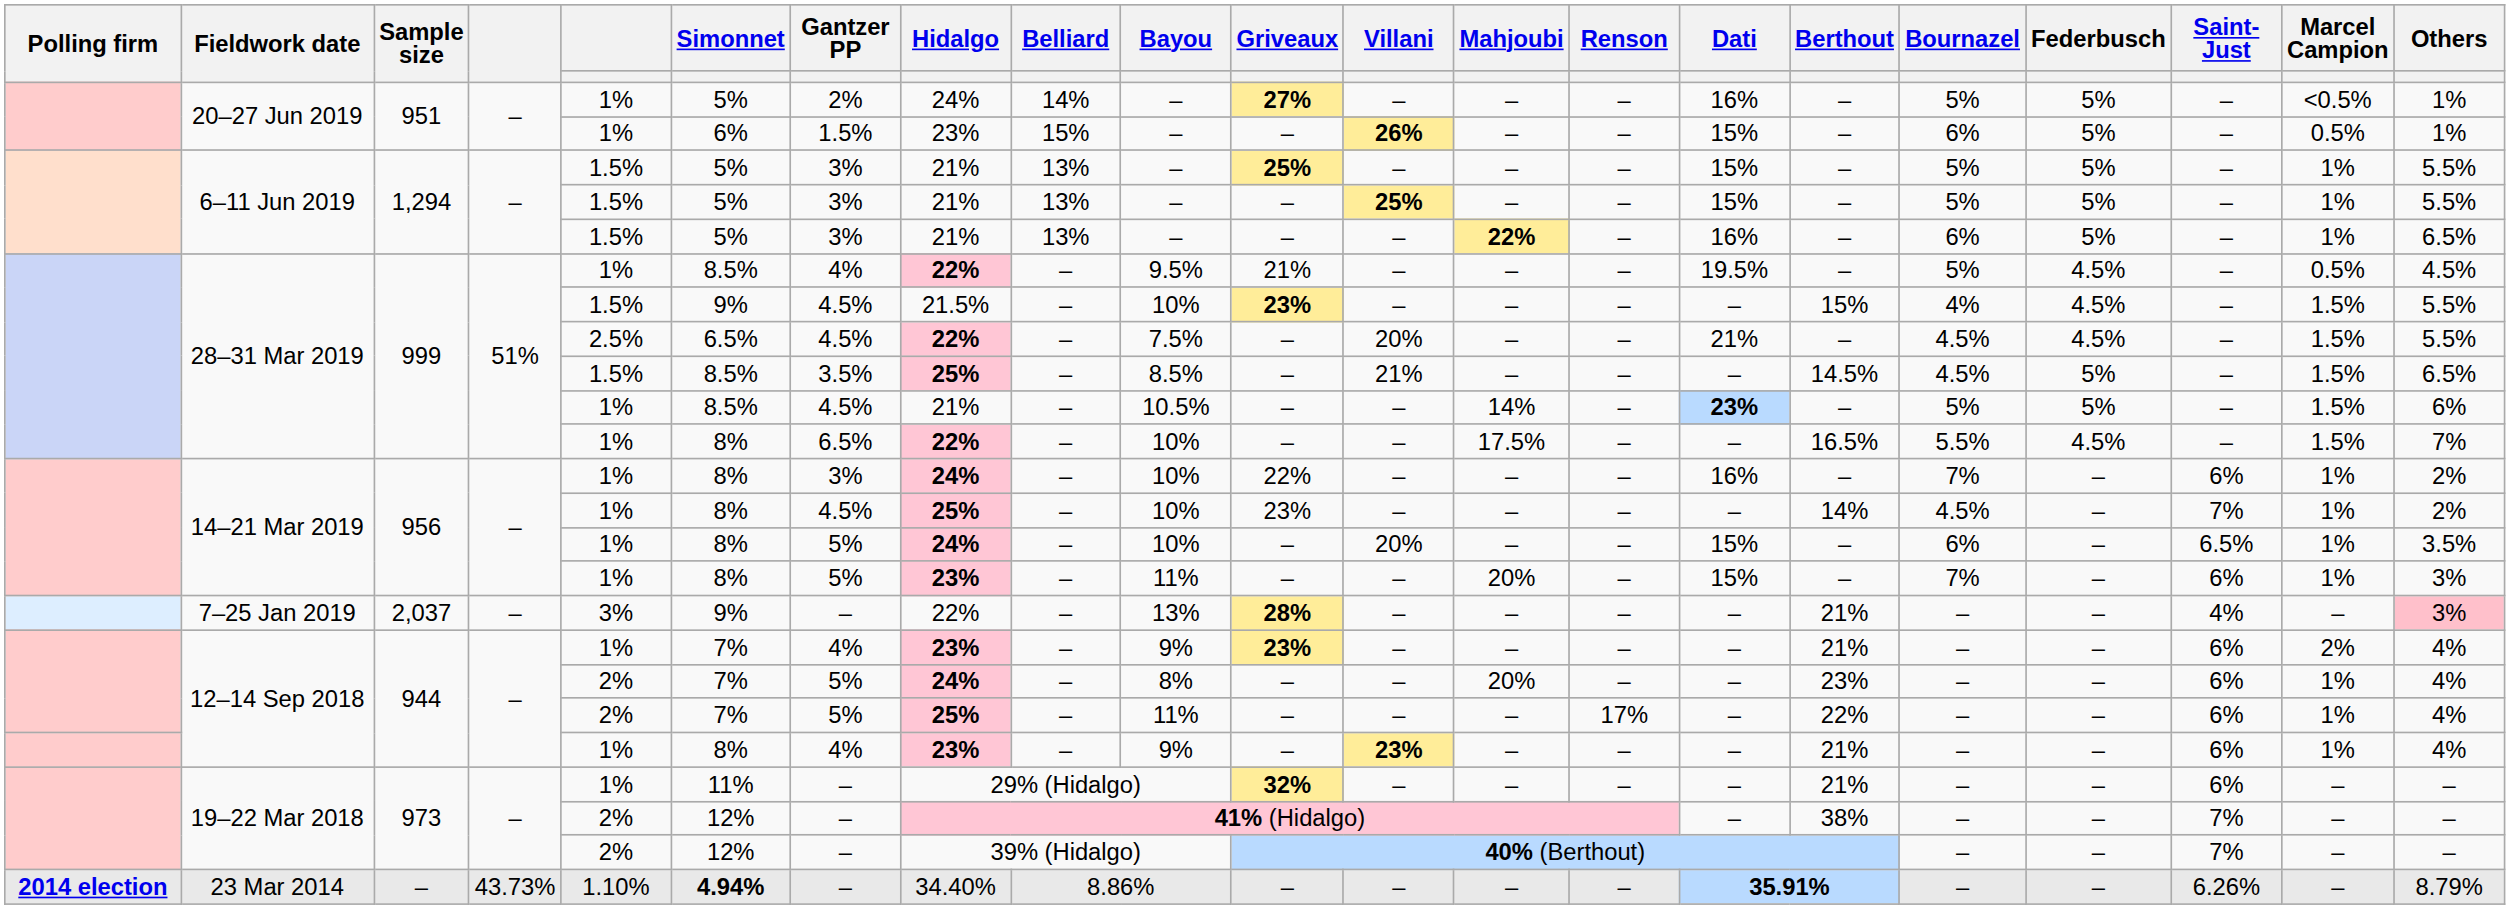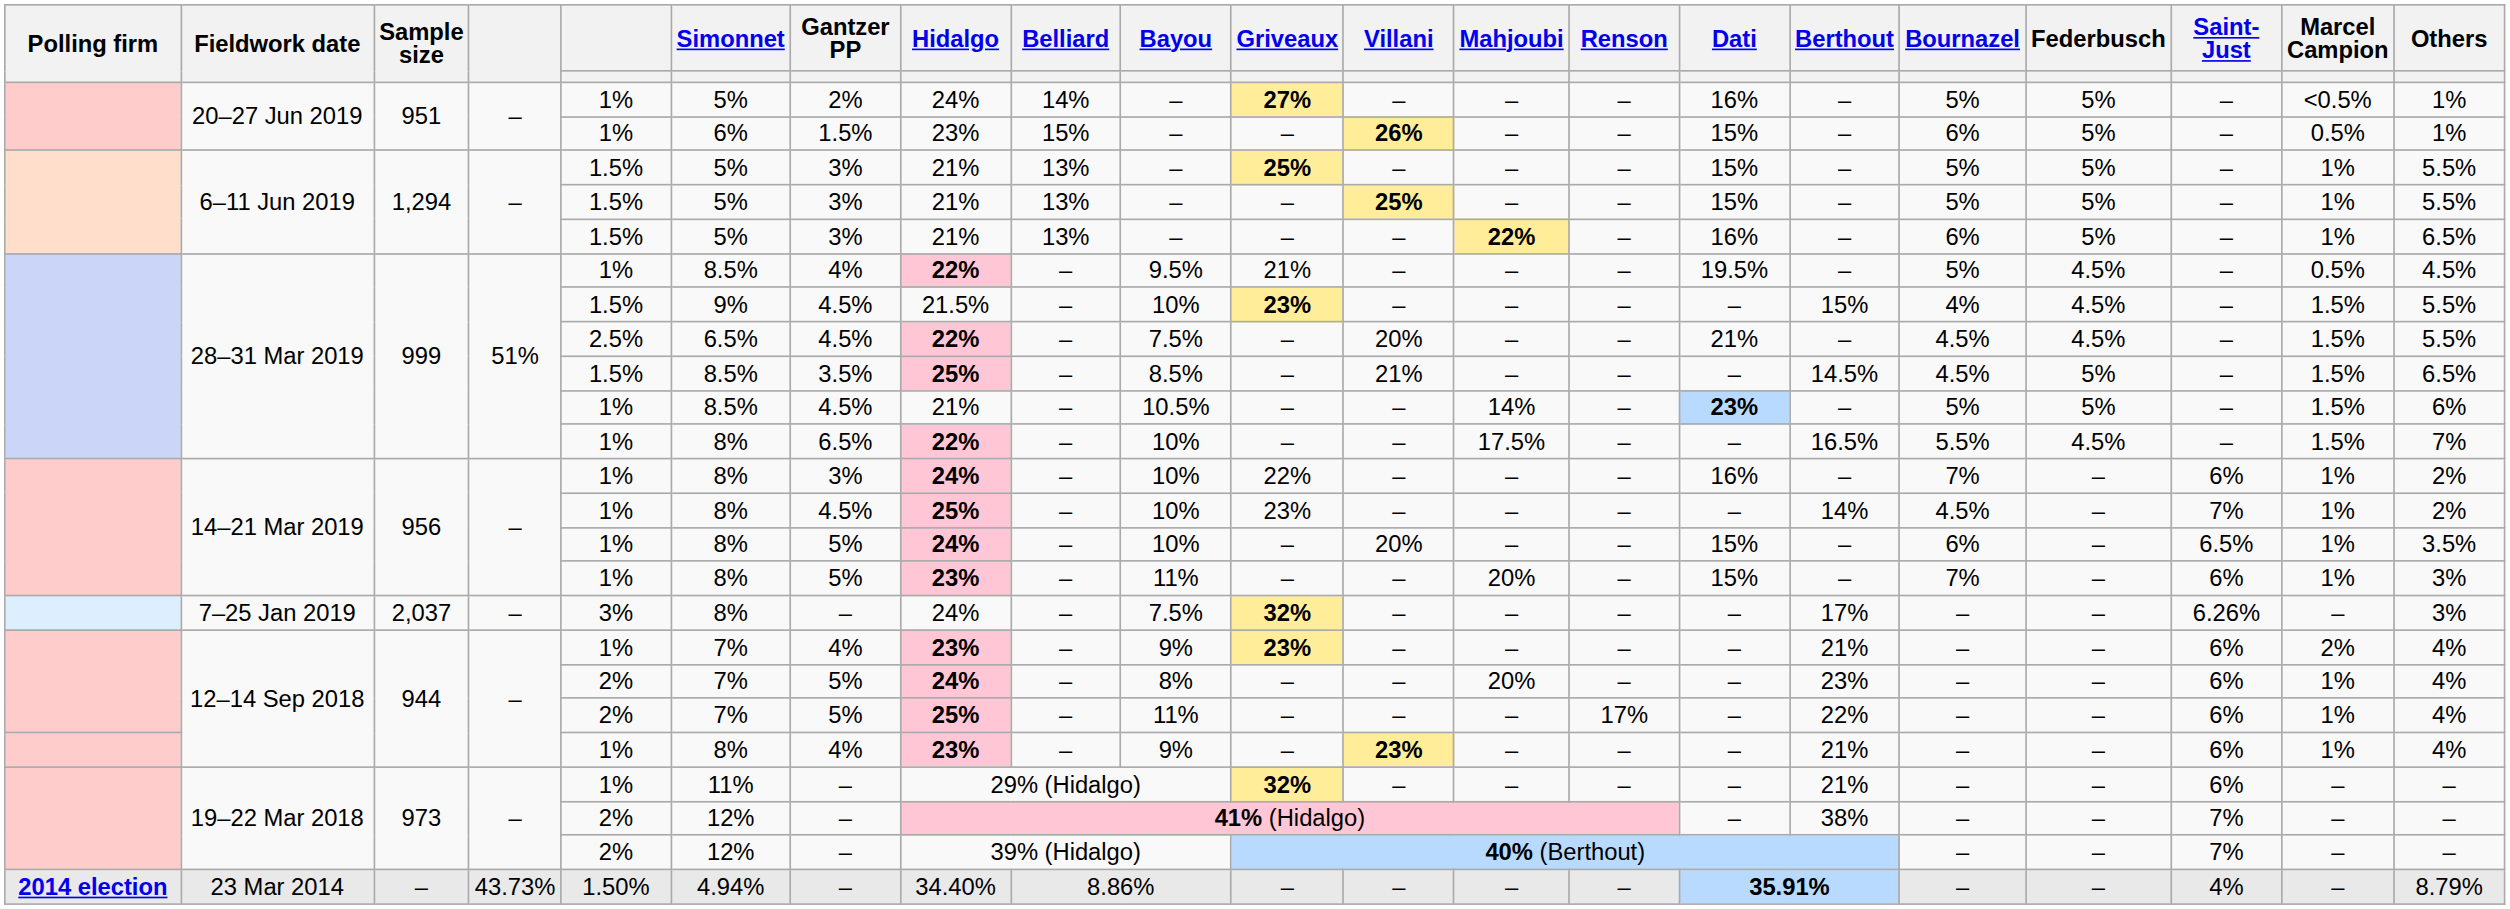7–25 Jan 2019 | Simonnet: 9% -> 8%
7–25 Jan 2019 | Hidalgo: 22% -> 24%
7–25 Jan 2019 | Bayou: 13% -> 7.5%
7–25 Jan 2019 | Griveaux: 28% -> 32%
7–25 Jan 2019 | Berthout: 21% -> 17%
7–25 Jan 2019 | Saint-Just: 4% -> 6.26%
7–25 Jan 2019 | Others: pink background -> no background
23 Mar 2014 | column 5: 1.10% -> 1.50%
23 Mar 2014 | Simonnet: bold -> normal
23 Mar 2014 | Saint-Just: 6.26% -> 4%
